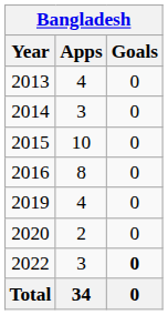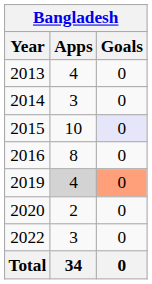2015 | Goals: no background -> lavender background
2019 | Apps: no background -> lightgrey background
2019 | Goals: no background -> lightsalmon background
2022 | Goals: bold -> normal
